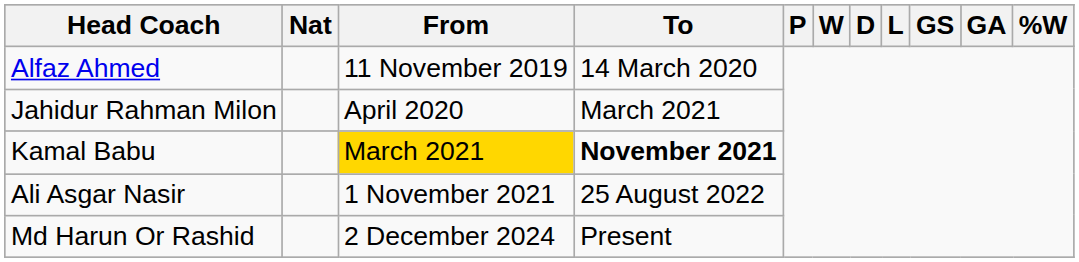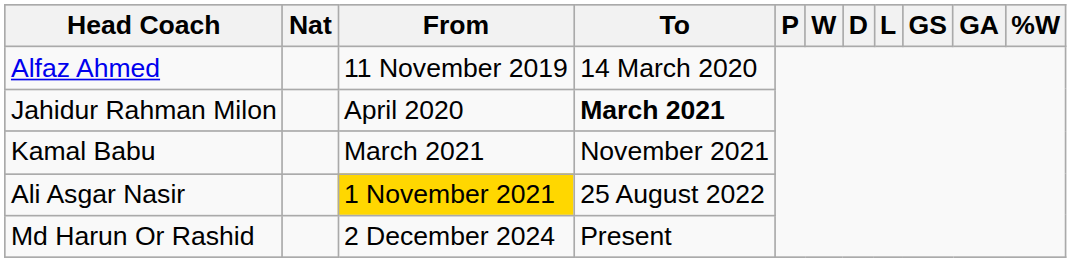Jahidur Rahman Milon | To: normal -> bold
Kamal Babu | From: gold background -> no background
Kamal Babu | To: bold -> normal
Ali Asgar Nasir | From: no background -> gold background
